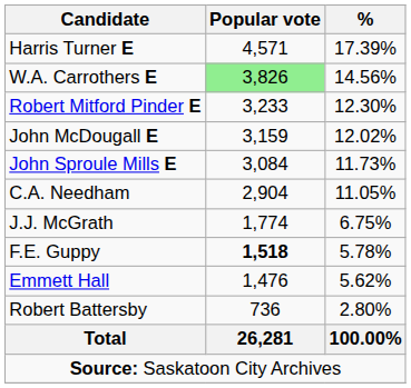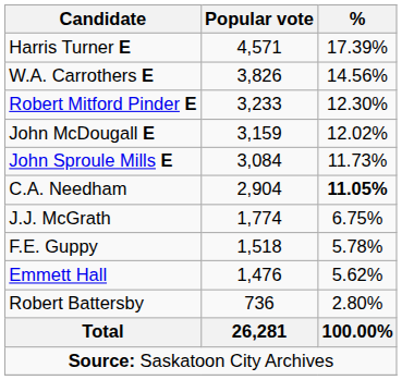W.A. Carrothers E | Popular vote: lightgreen background -> no background
C.A. Needham | %: normal -> bold
F.E. Guppy | Popular vote: bold -> normal
